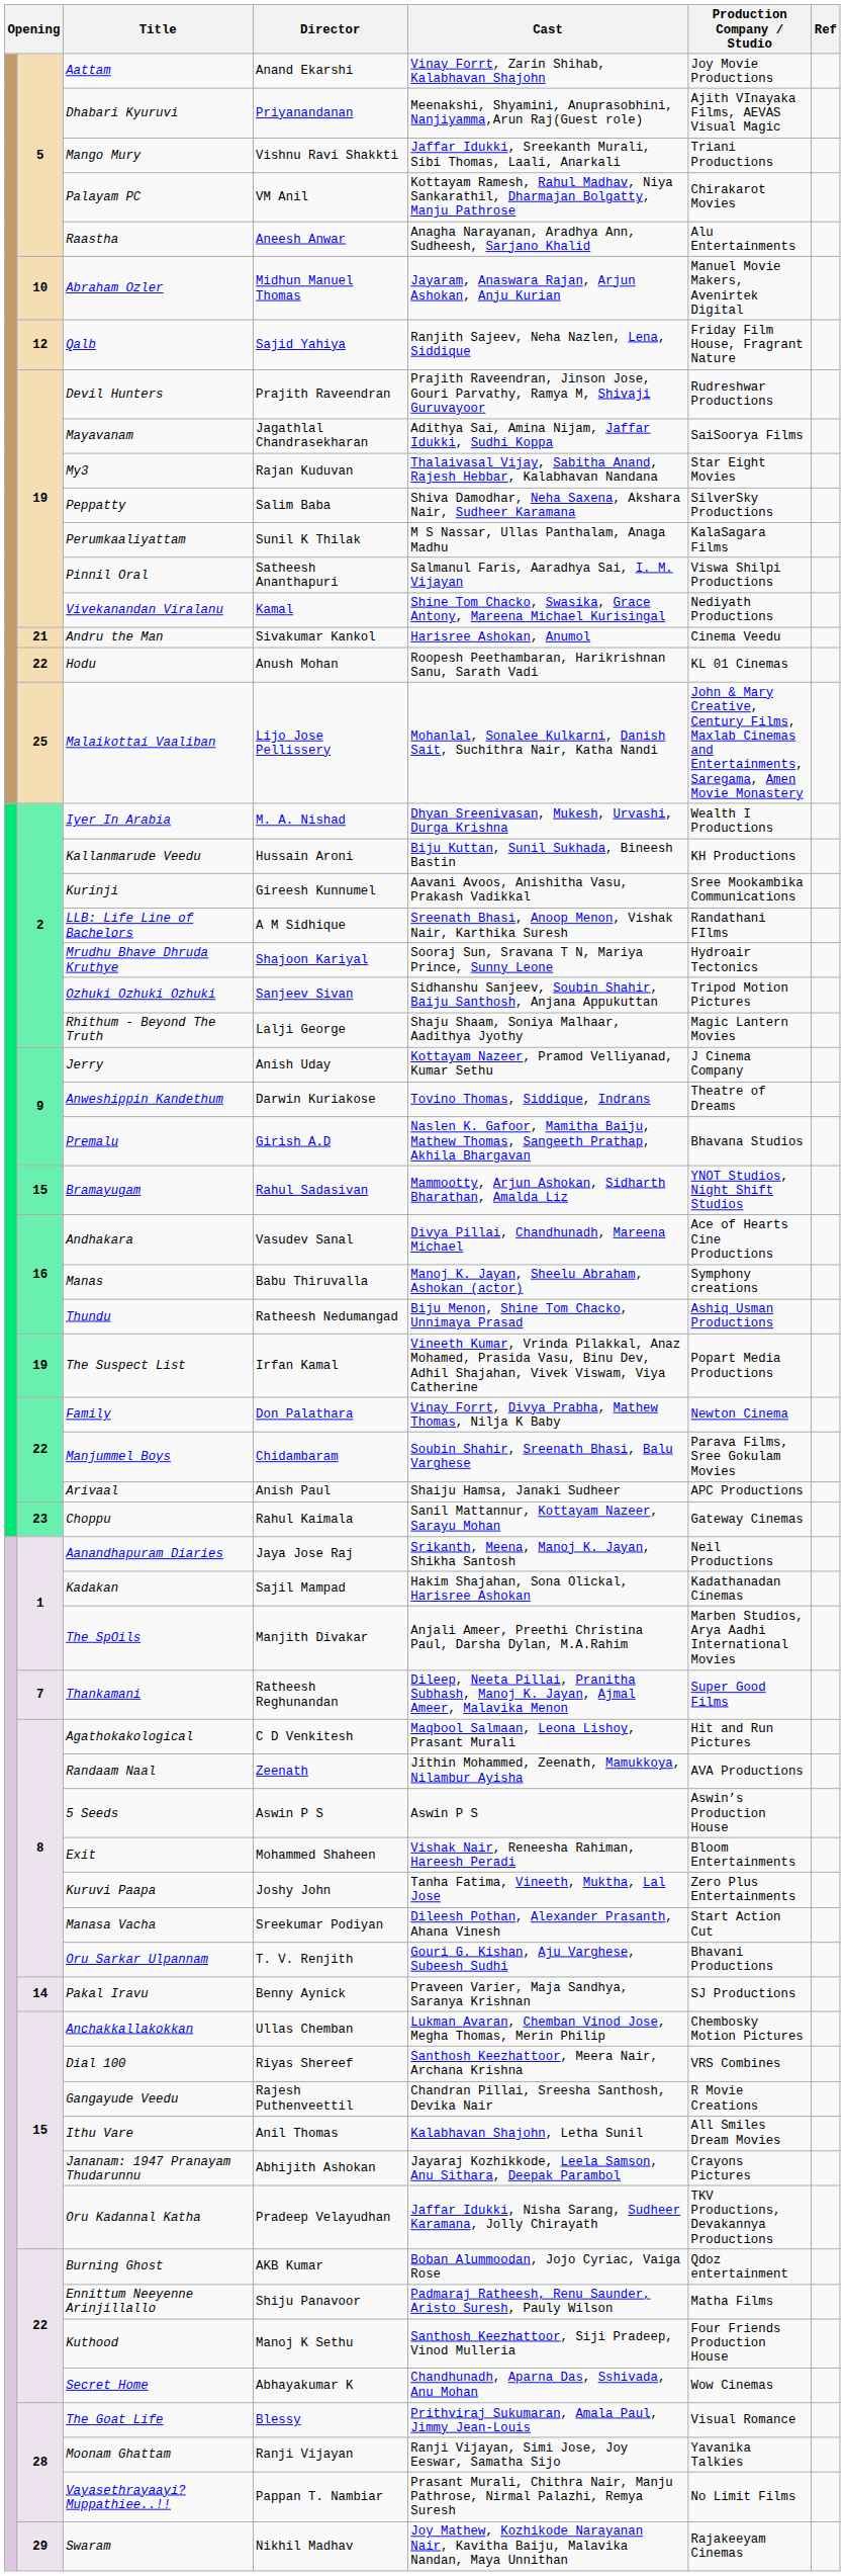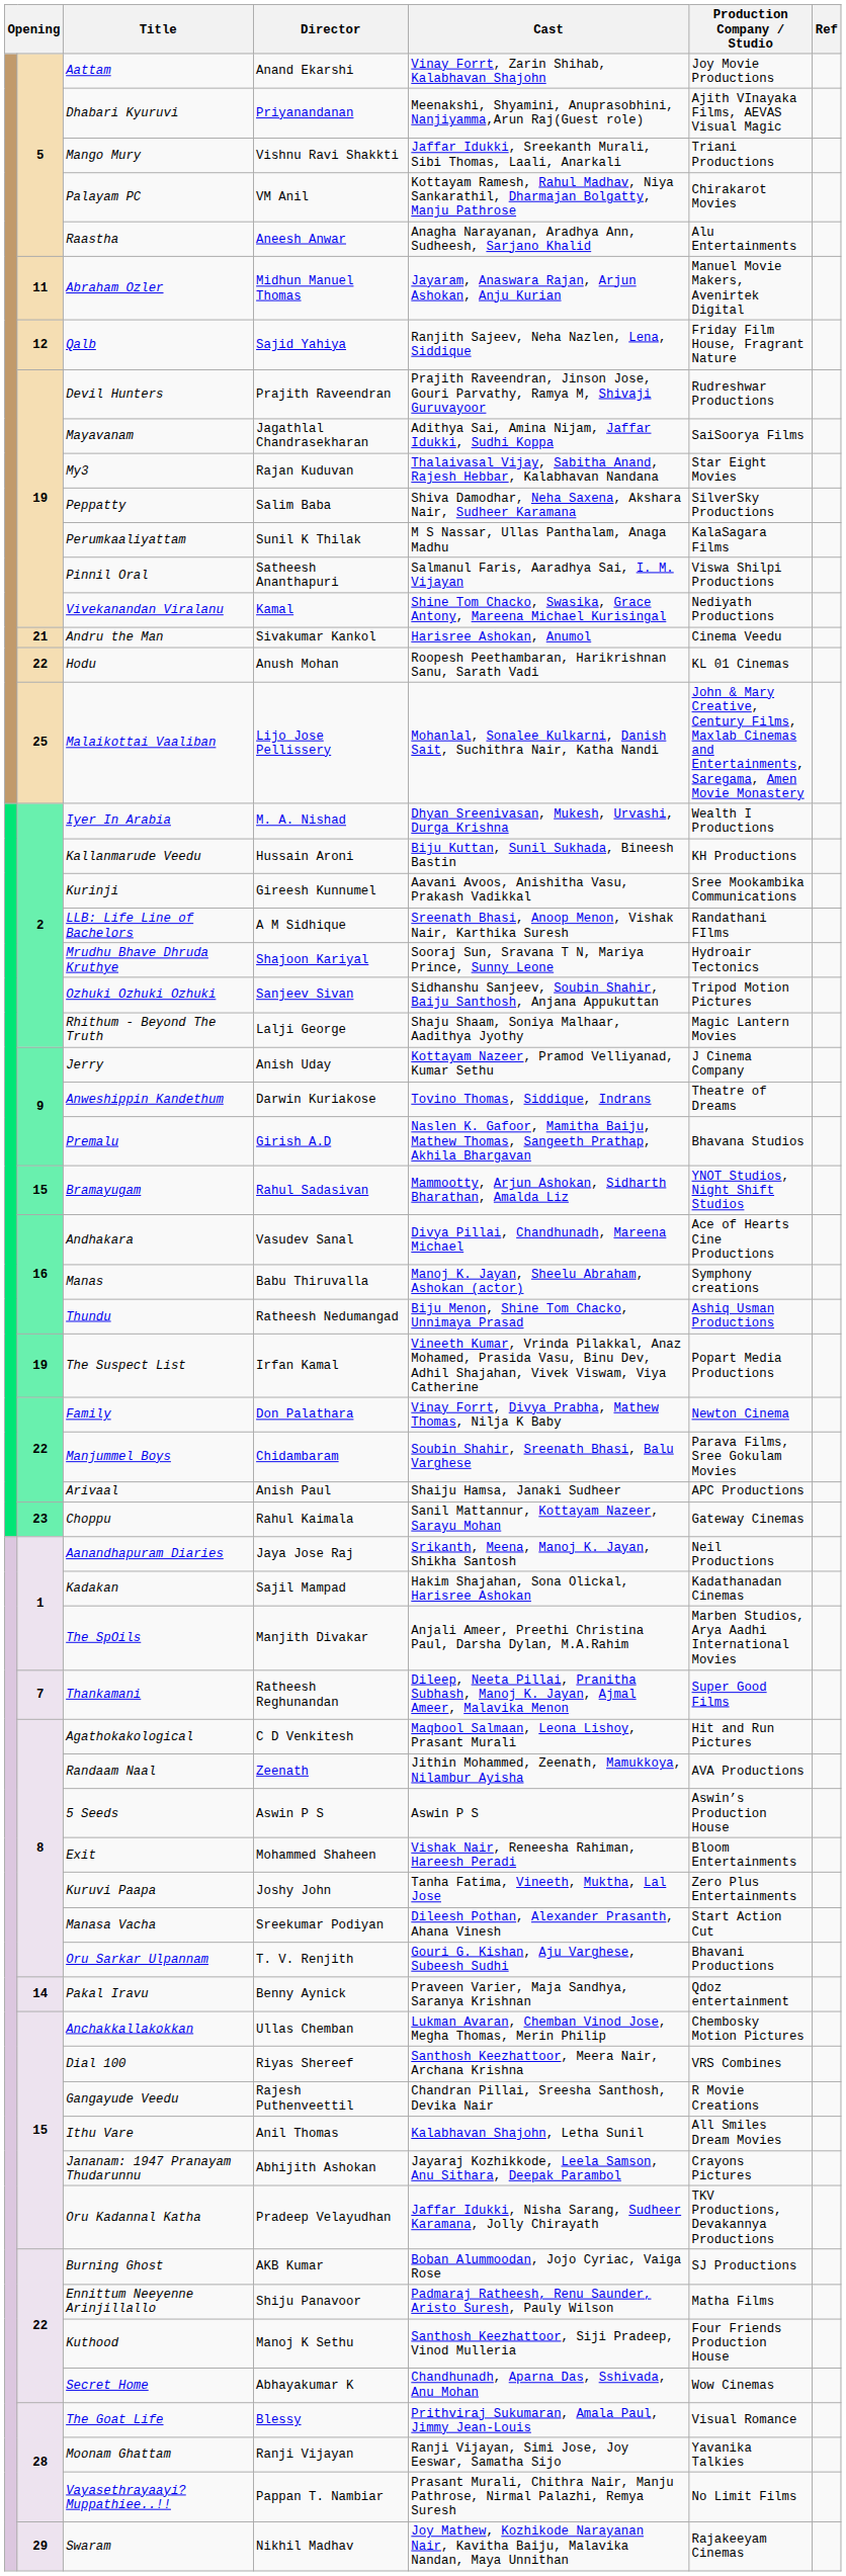Abraham Ozler | column 2: 10 -> 11
Pakal Iravu | Production Company / Studio: SJ Productions -> Qdoz entertainment
Burning Ghost | Production Company / Studio: Qdoz entertainment -> SJ Productions
